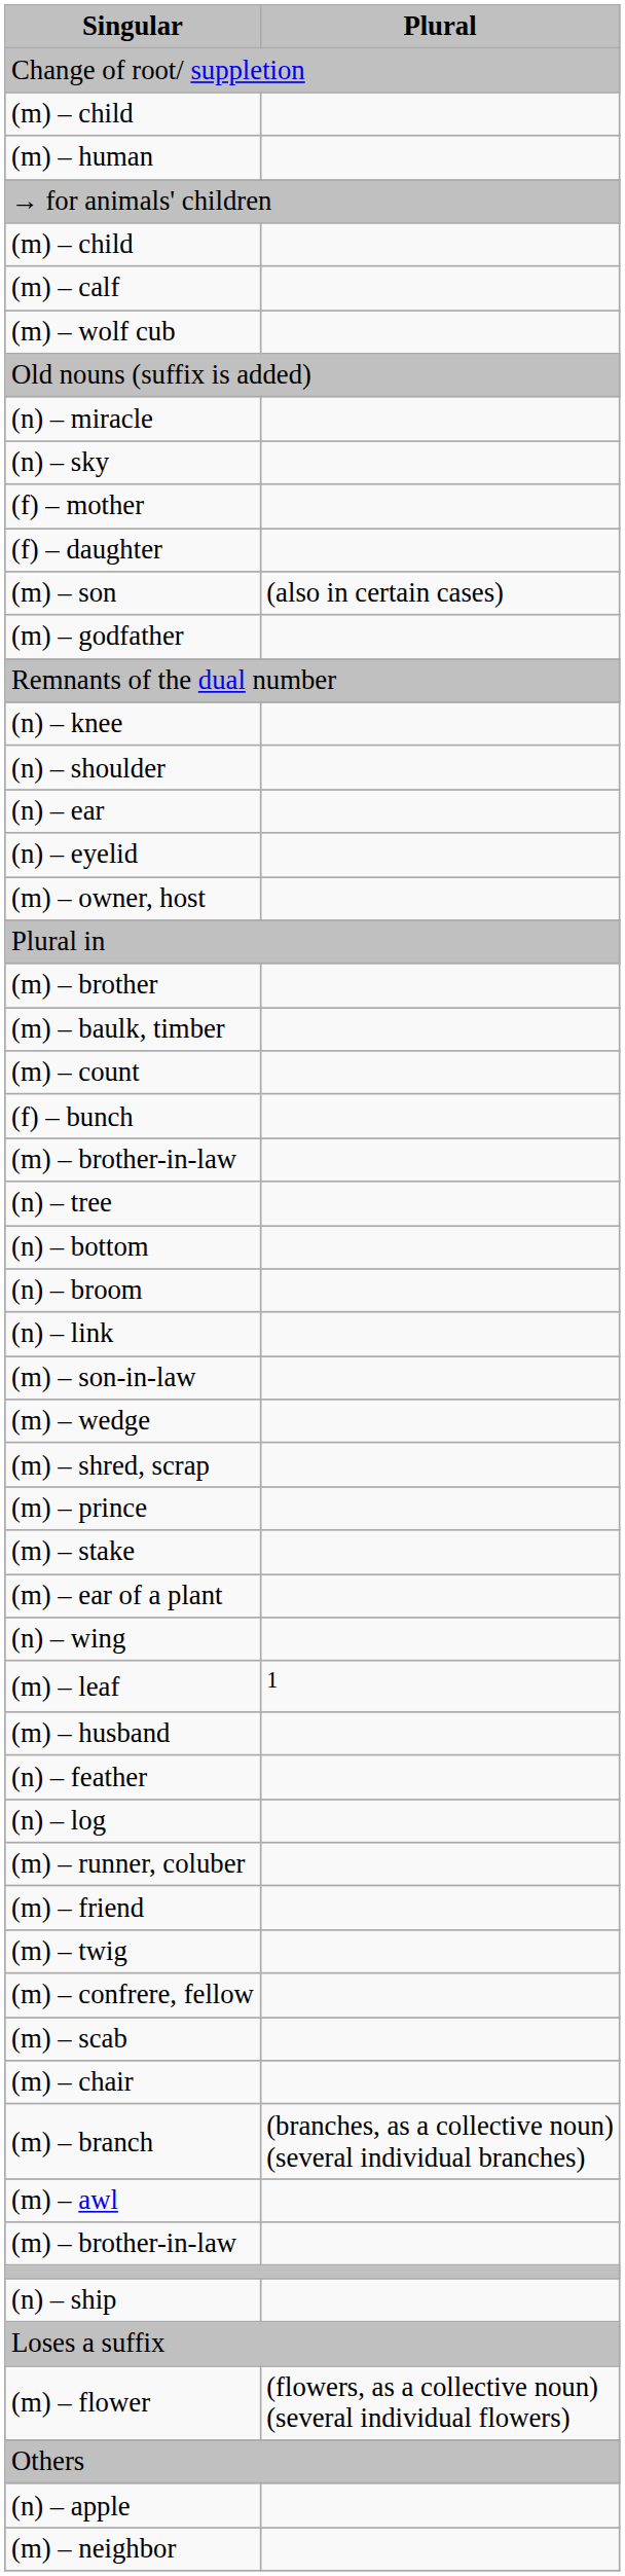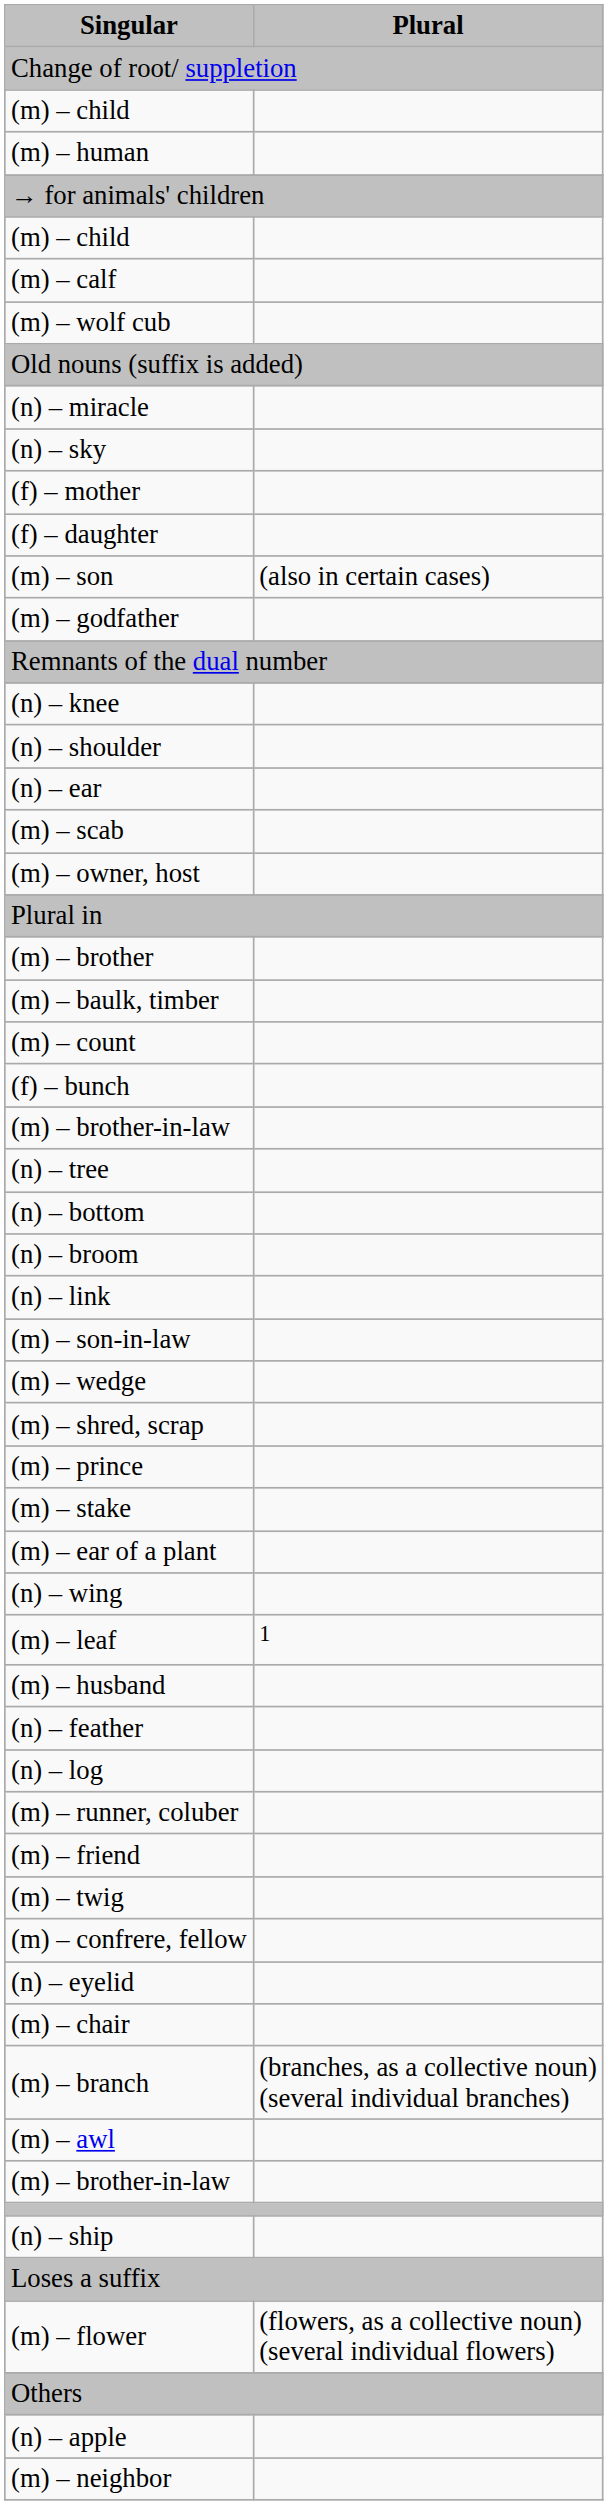row 20 | Singular: (n) – eyelid -> (m) – scab
row 47 | Singular: (m) – scab -> (n) – eyelid
